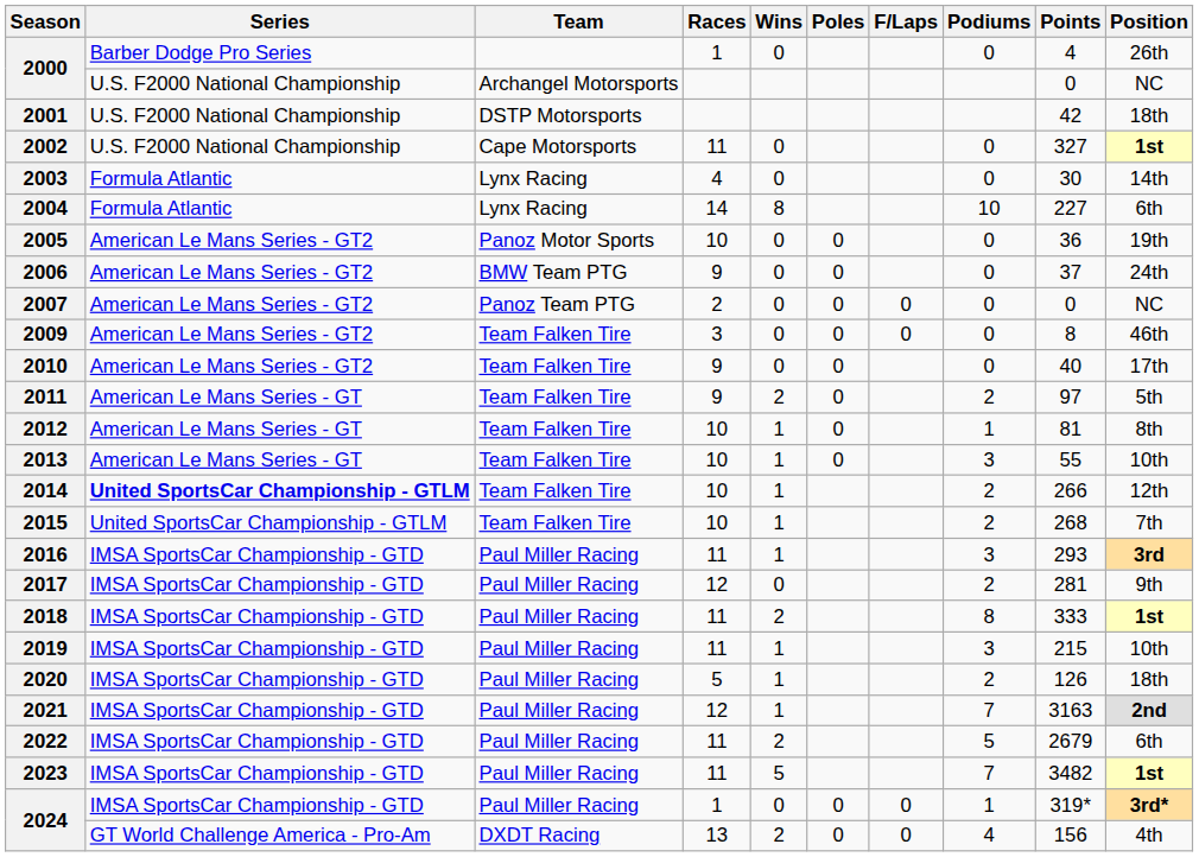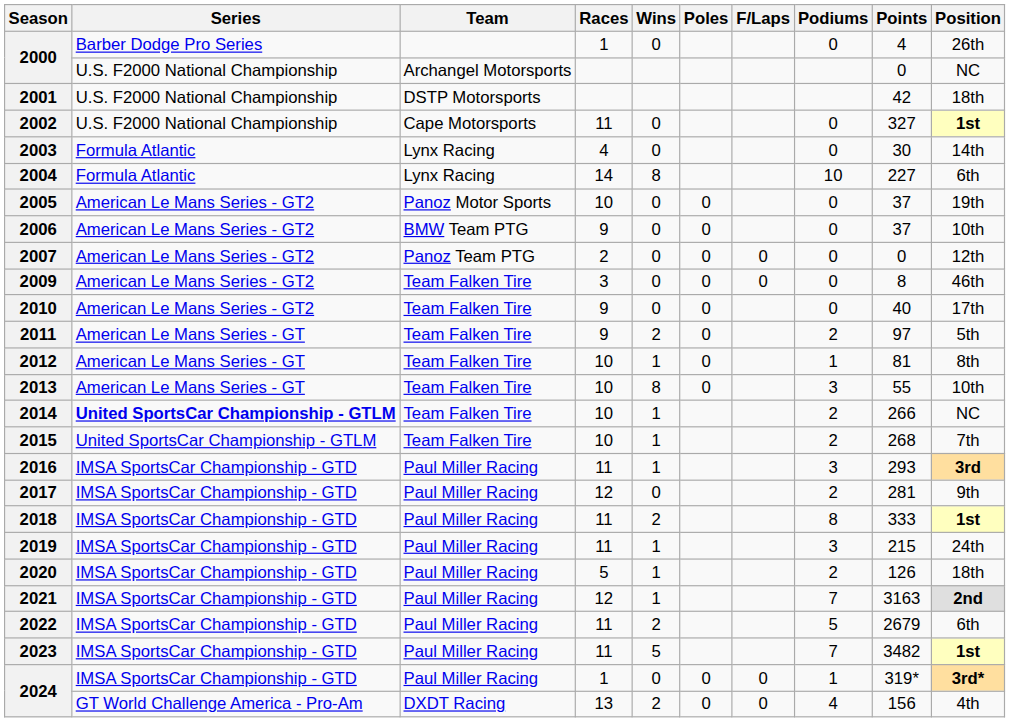2005 | Points: 36 -> 37
2006 | Position: 24th -> 10th
2007 | Position: NC -> 12th
2013 | Wins: 1 -> 8
2014 | Position: 12th -> NC
2019 | Position: 10th -> 24th
